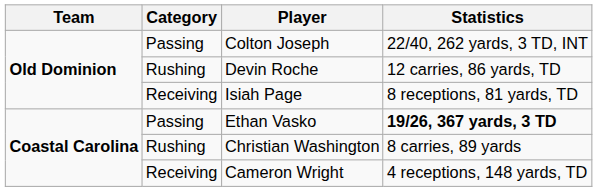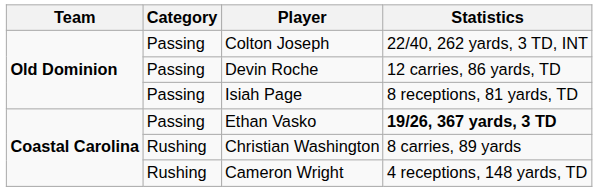Devin Roche | Category: Rushing -> Passing
Isiah Page | Category: Receiving -> Passing
Cameron Wright | Category: Receiving -> Rushing
